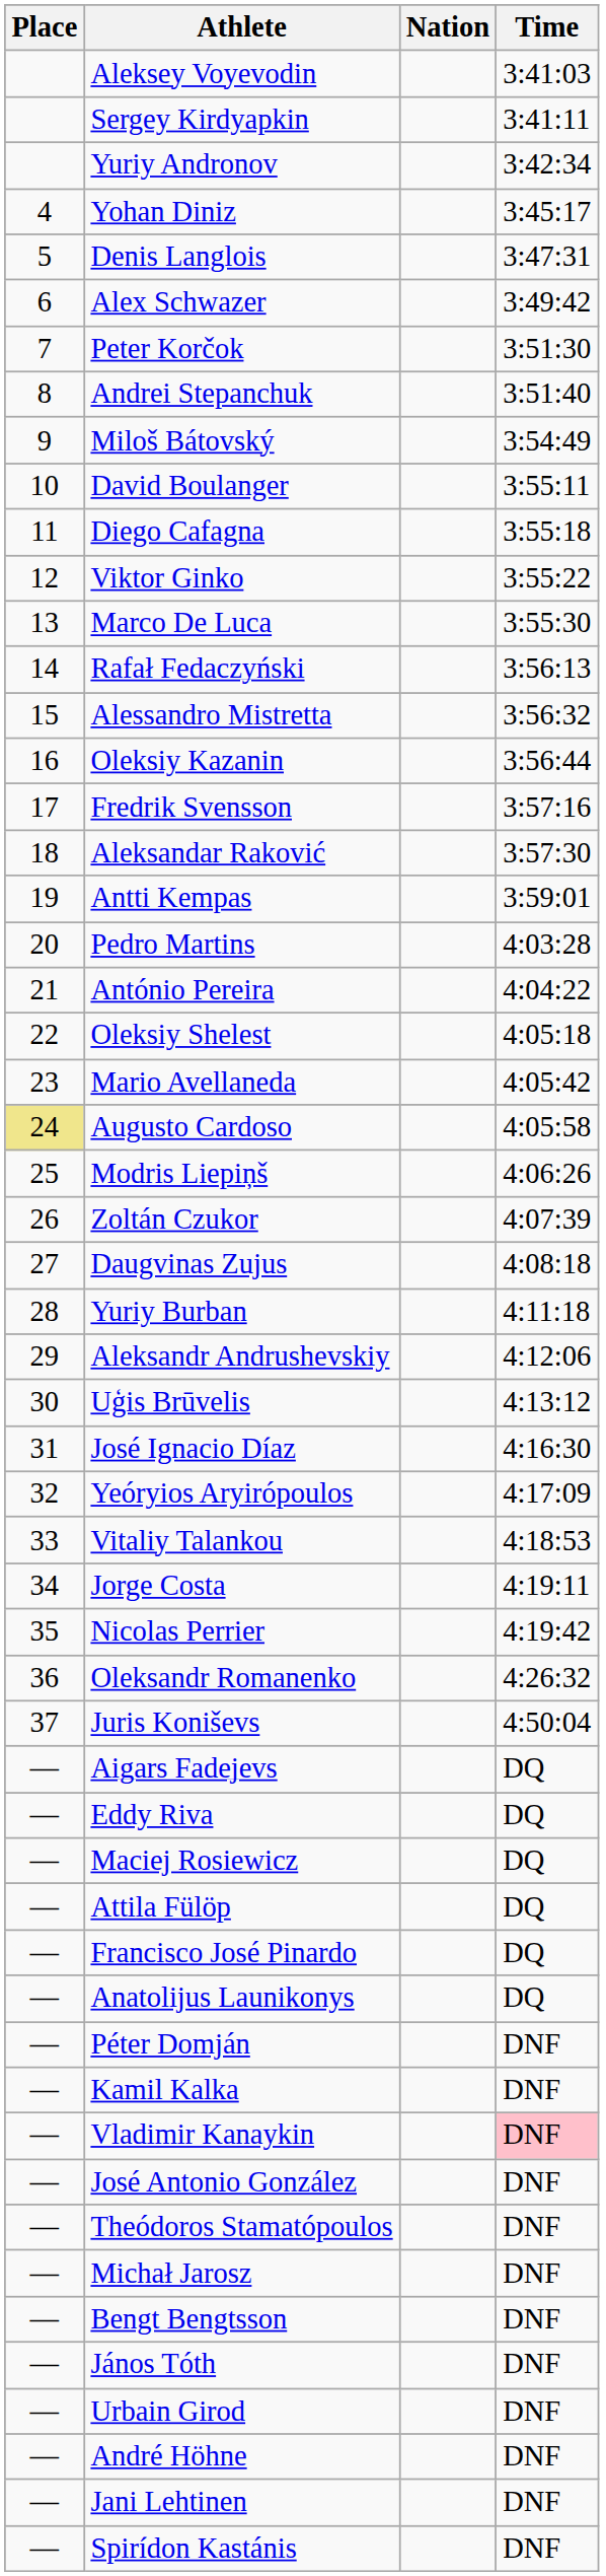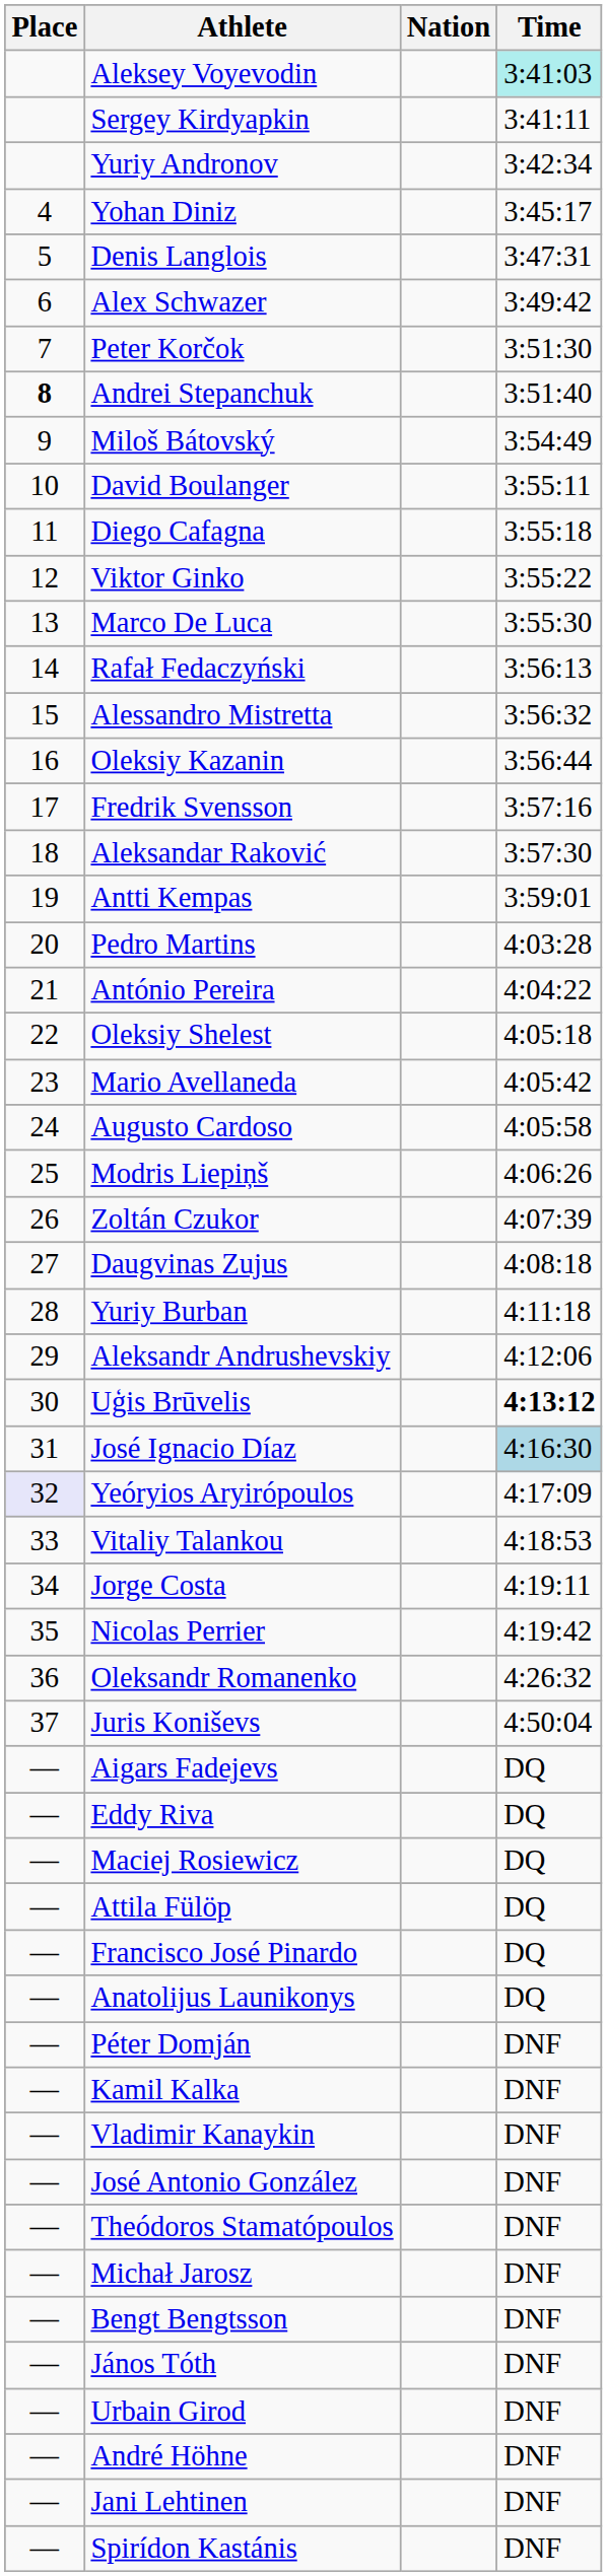Aleksey Voyevodin | Time: no background -> paleturquoise background
Andrei Stepanchuk | Place: normal -> bold
Augusto Cardoso | Place: khaki background -> no background
Uģis Brūvelis | Time: normal -> bold
José Ignacio Díaz | Time: no background -> lightblue background
Yeóryios Aryirópoulos | Place: no background -> lavender background
Vladimir Kanaykin | Time: pink background -> no background
